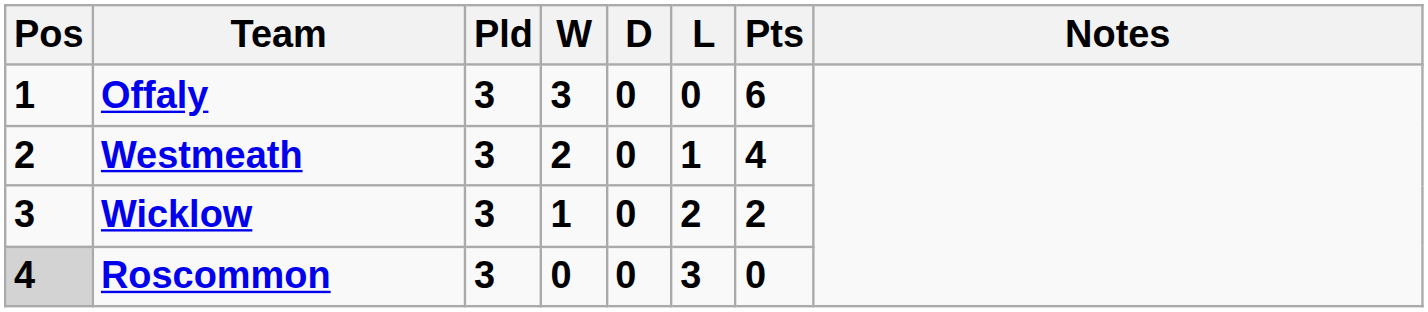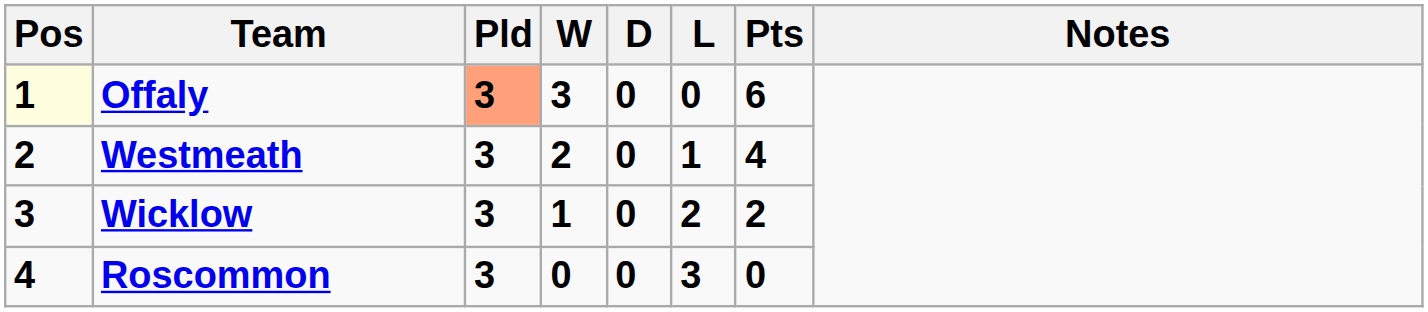Offaly | Pos: no background -> lightyellow background
Offaly | Pld: no background -> lightsalmon background
Roscommon | Pos: lightgrey background -> no background
